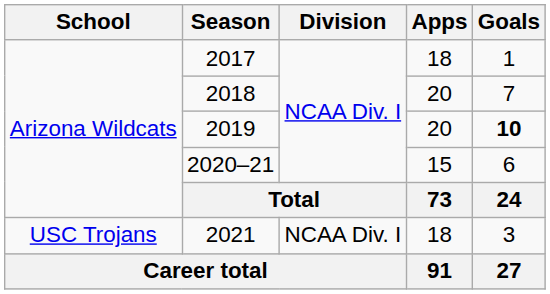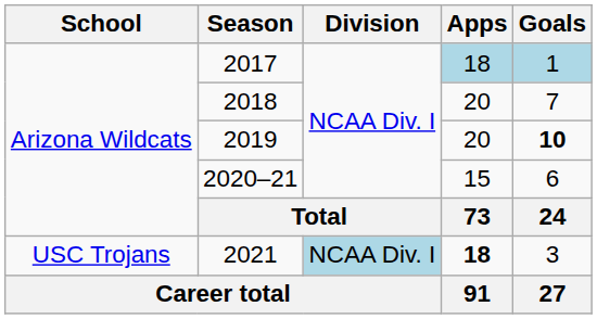2017 | Apps: no background -> lightblue background
2017 | Goals: no background -> lightblue background
2021 | Division: no background -> lightblue background
2021 | Apps: normal -> bold
